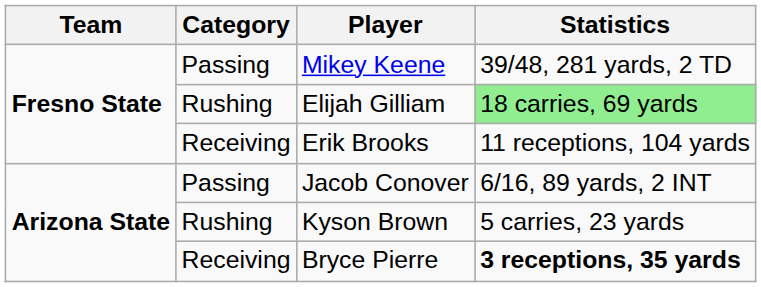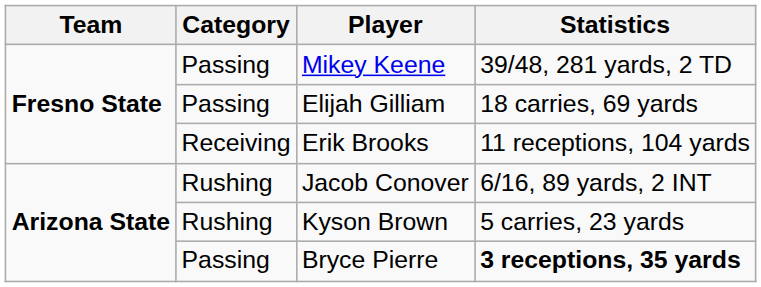Elijah Gilliam | Category: Rushing -> Passing
Elijah Gilliam | Statistics: lightgreen background -> no background
Jacob Conover | Category: Passing -> Rushing
Bryce Pierre | Category: Receiving -> Passing
